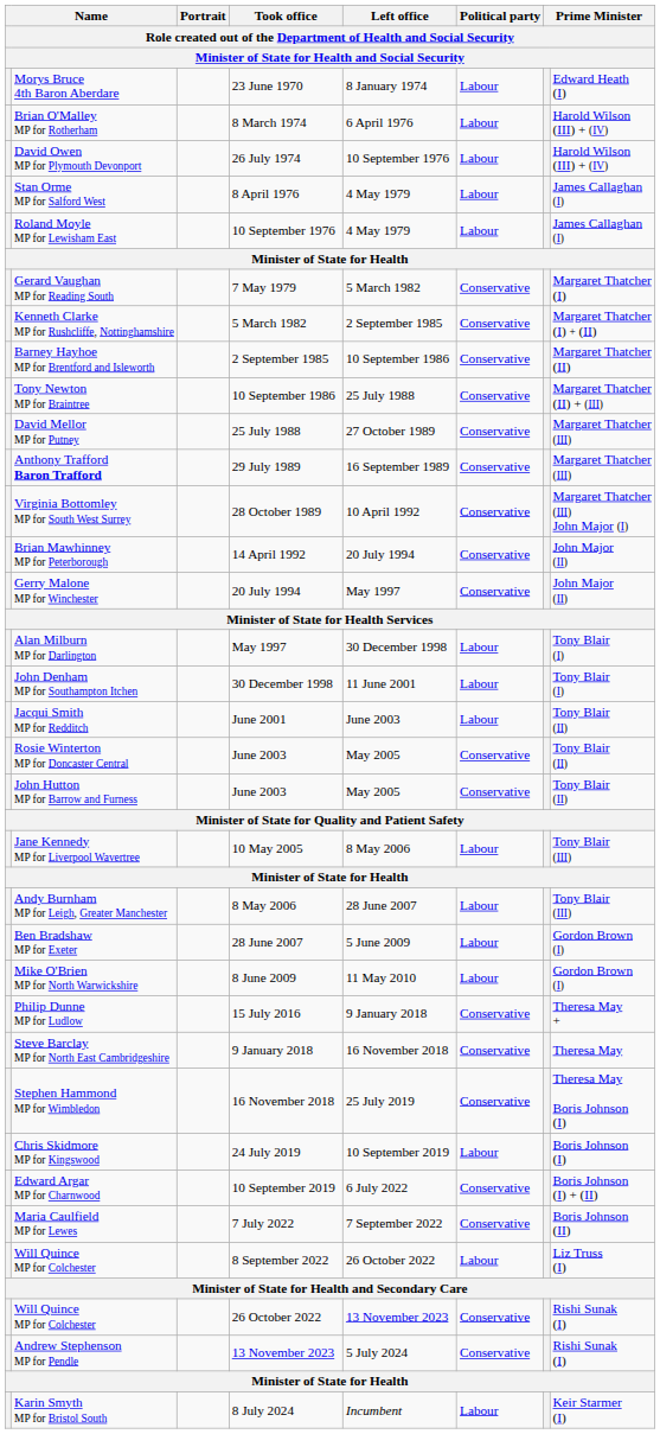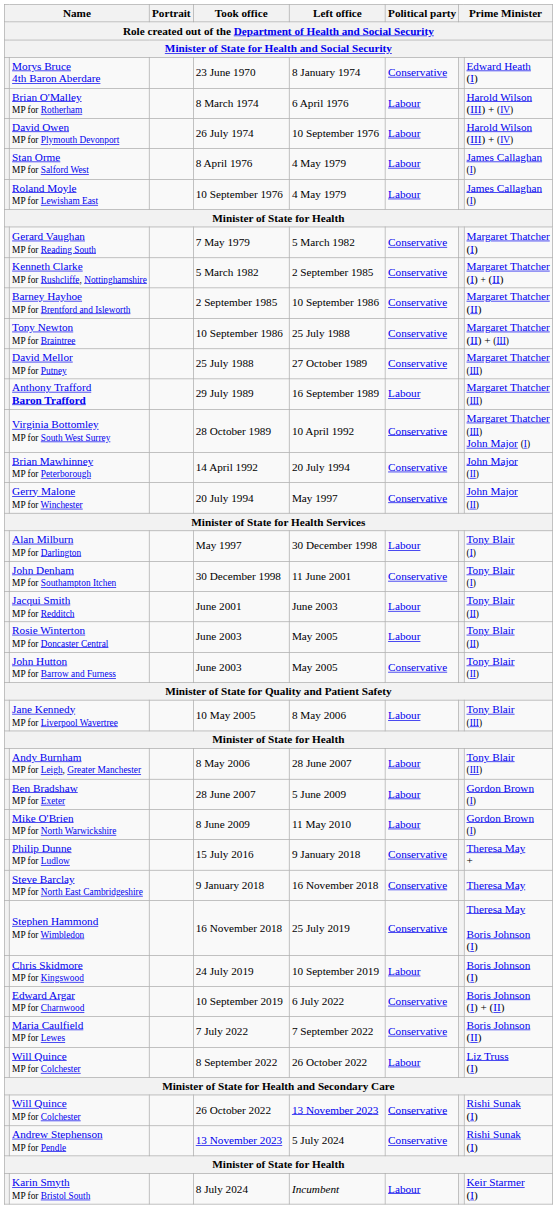Morys Bruce 4th Baron Aberdare | Political party: Labour -> Conservative
Anthony Trafford Baron Trafford | Political party: Conservative -> Labour
John Denham MP for Southampton Itchen | Political party: Labour -> Conservative
Rosie Winterton MP for Doncaster Central | Political party: Conservative -> Labour
